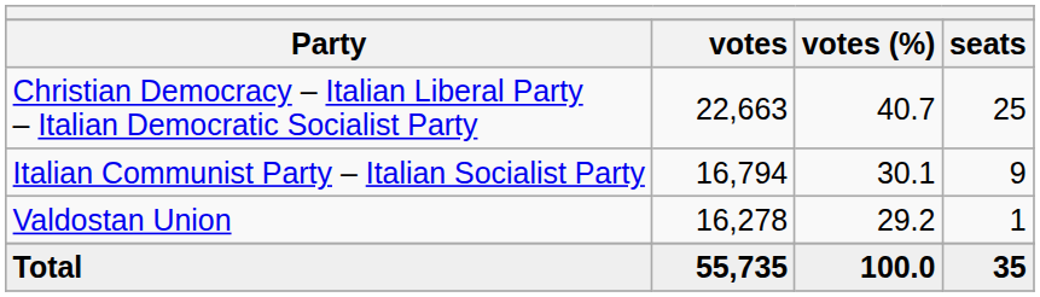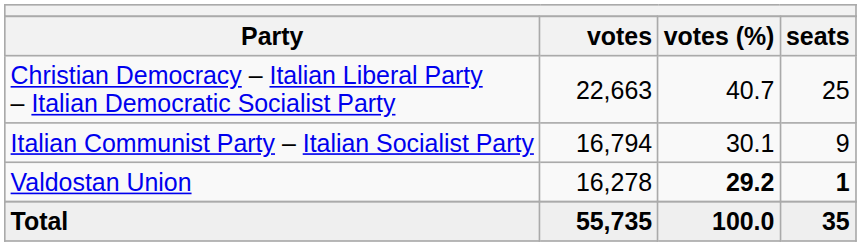Valdostan Union | votes (%): normal -> bold
Valdostan Union | seats: normal -> bold
